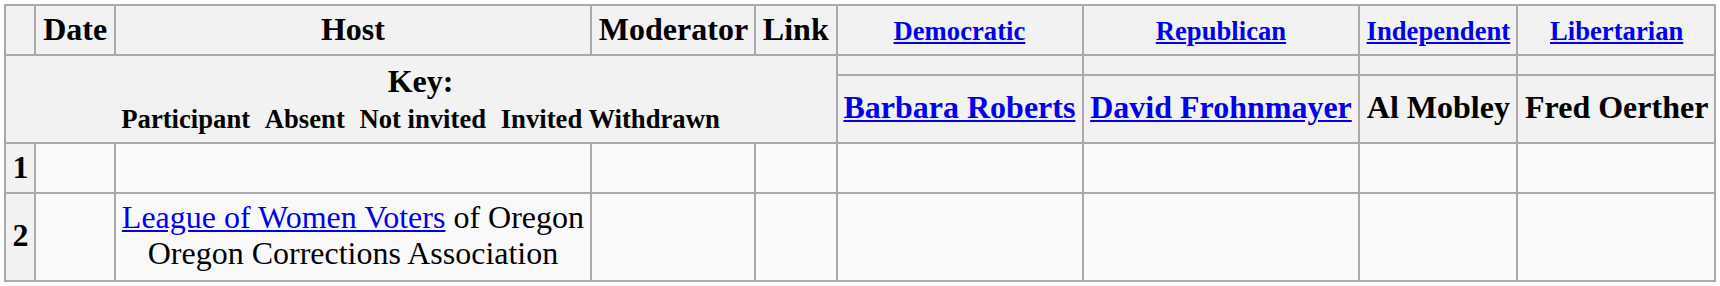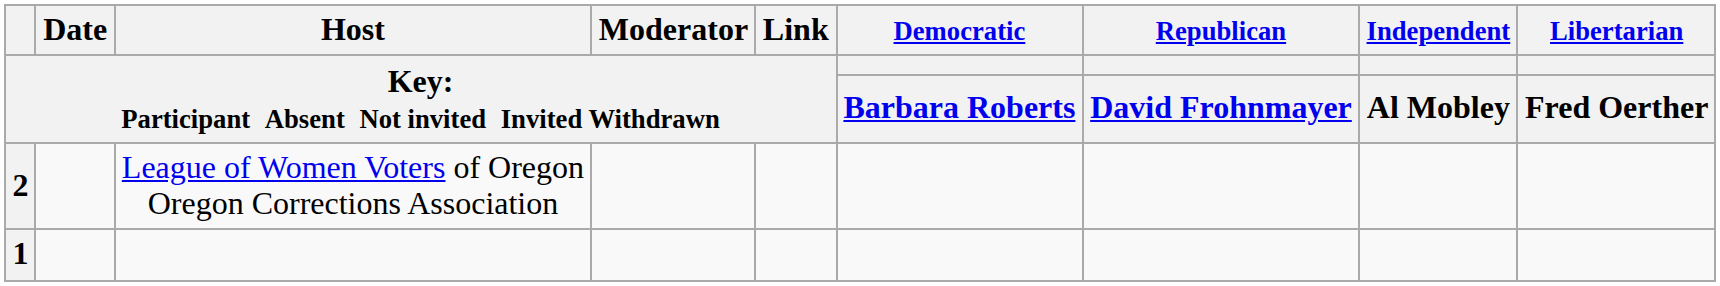rows swapped: 1 <-> 2
